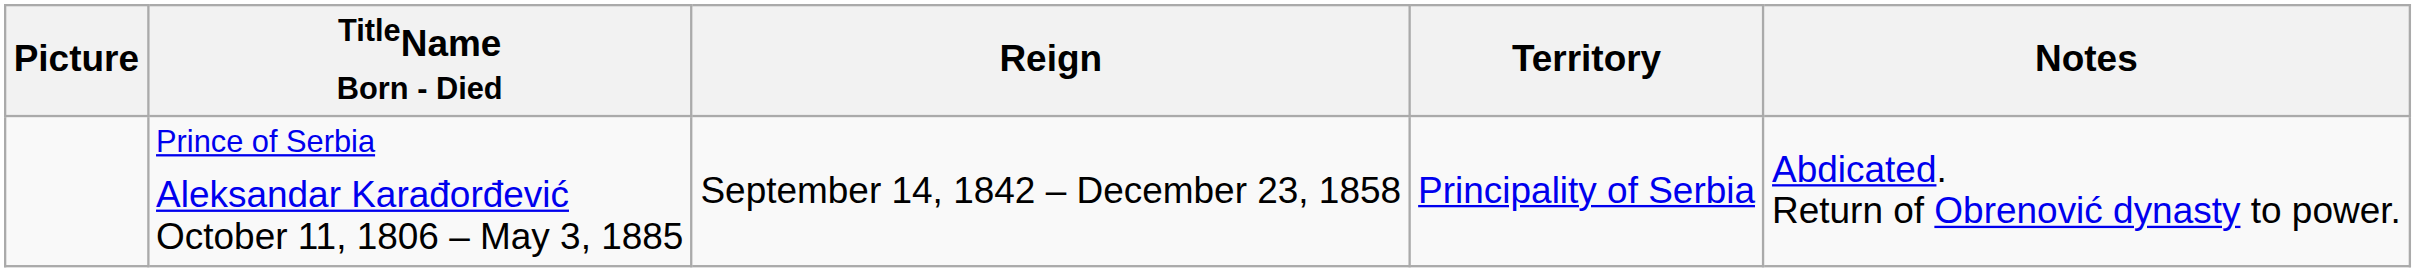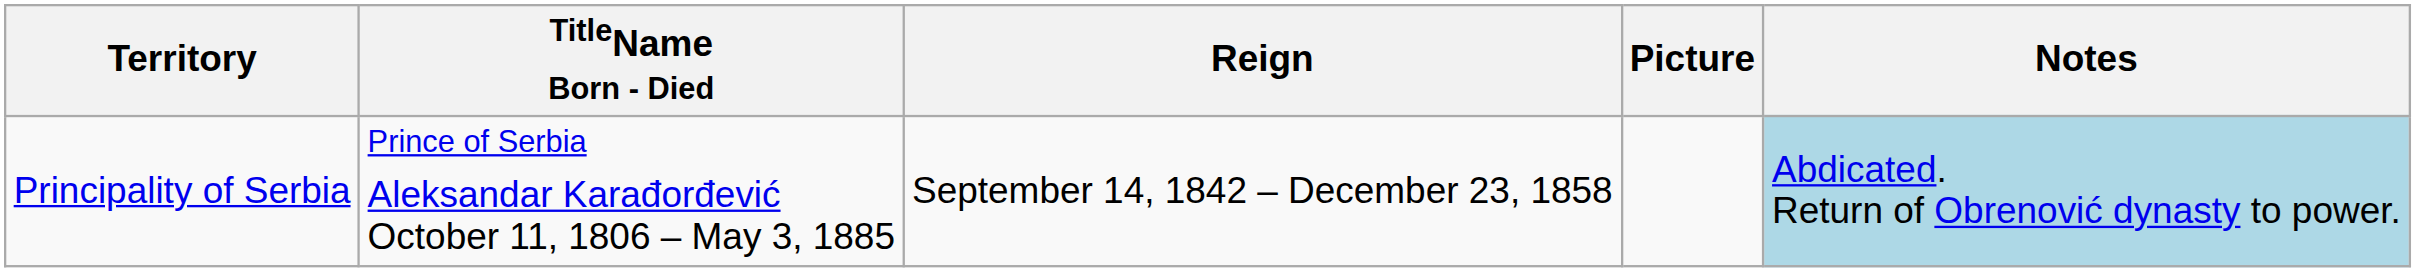columns swapped: Picture <-> Territory
row 2 | Notes: no background -> lightblue background
